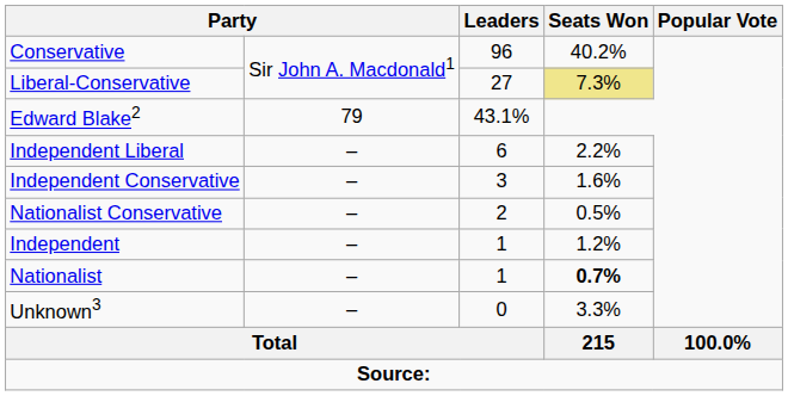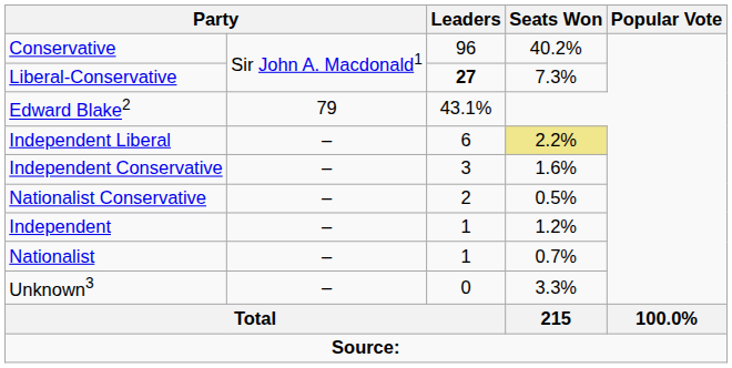Liberal-Conservative | Leaders: normal -> bold
Liberal-Conservative | Seats Won: khaki background -> no background
Independent Liberal | Seats Won: no background -> khaki background
Nationalist | Seats Won: bold -> normal
